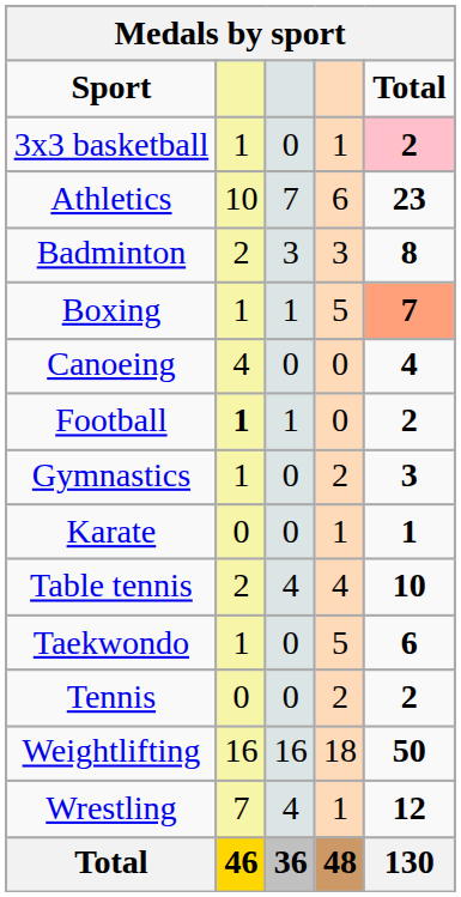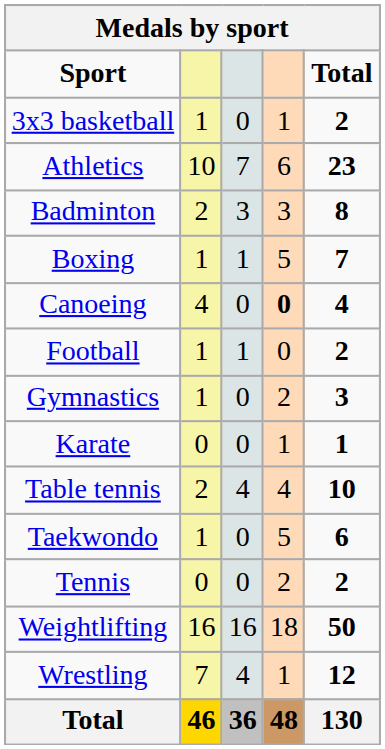3x3 basketball | Total: pink background -> no background
Boxing | Total: lightsalmon background -> no background
Canoeing | column 4: normal -> bold
Football | column 2: bold -> normal
